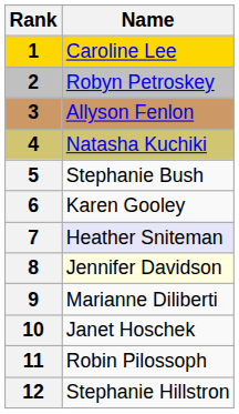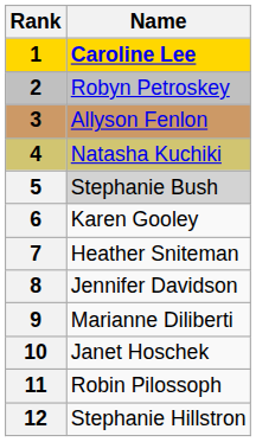Caroline Lee | Name: normal -> bold
Stephanie Bush | Name: no background -> lightgrey background
Heather Sniteman | Name: lavender background -> no background
Jennifer Davidson | Name: lightyellow background -> no background
